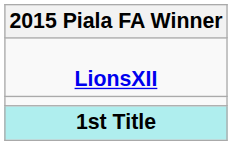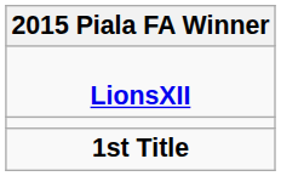row 4 | column 1: paleturquoise background -> no background
